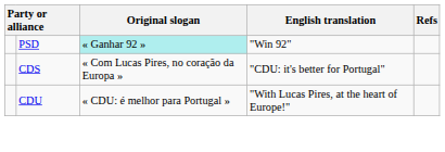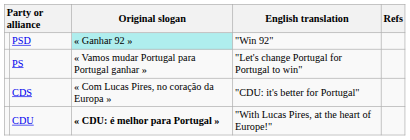+ row: PS | « Vamos mudar Portugal para Portugal ganhar » | "Let's change Portugal for Portugal to win"
CDU | Original slogan: normal -> bold
